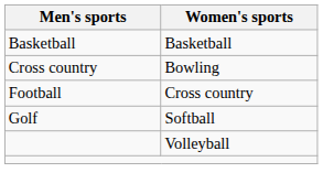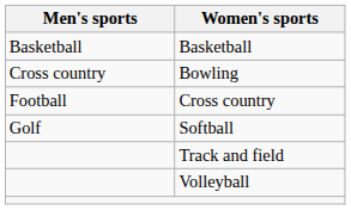+ row: Track and field
